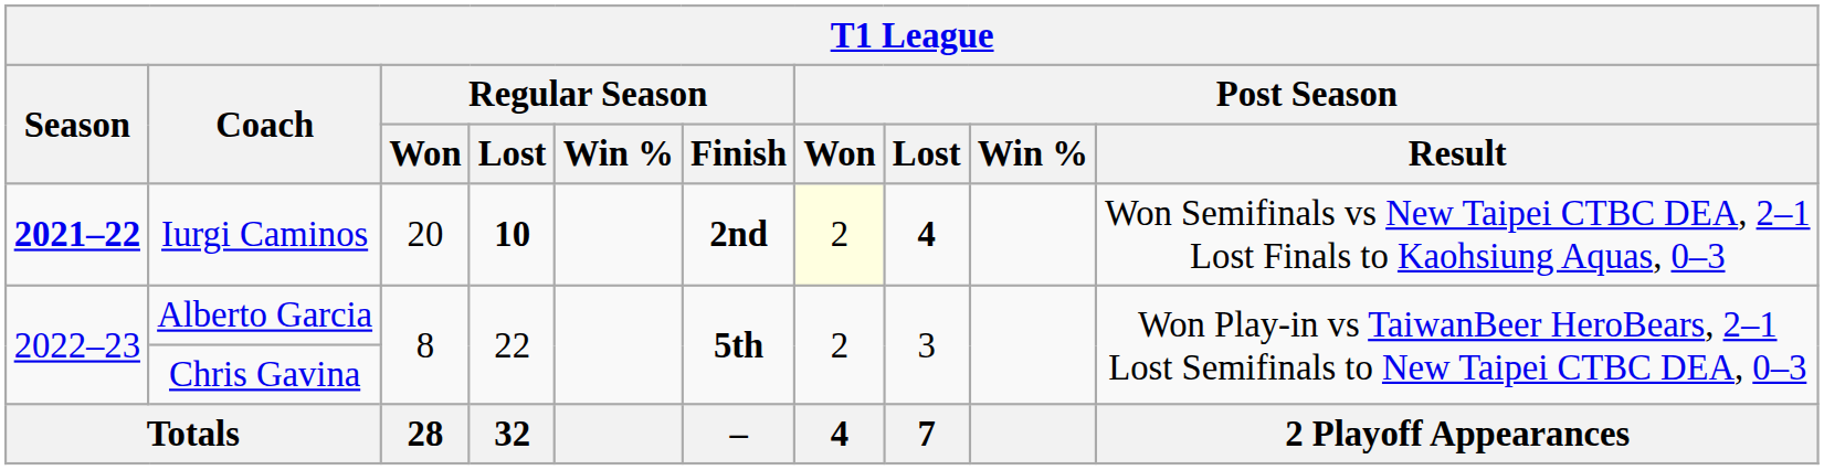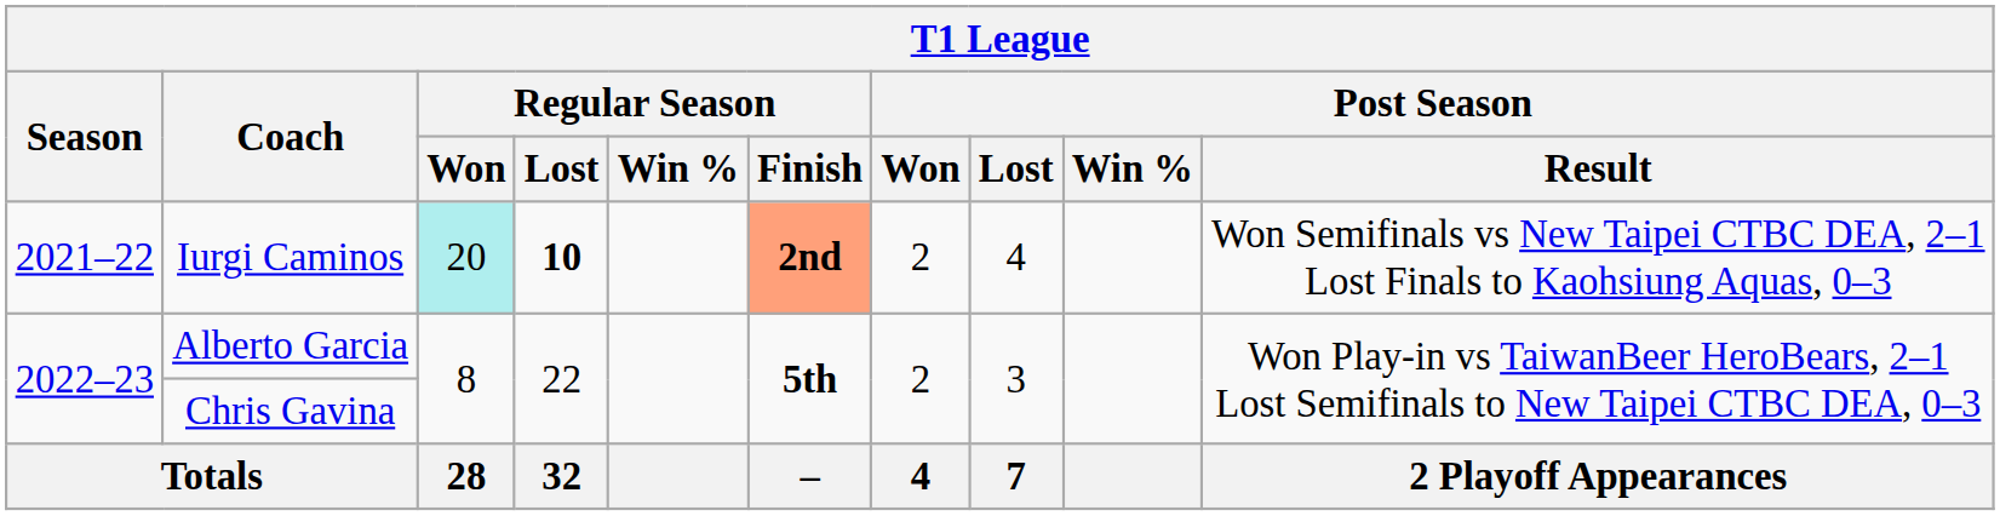Iurgi Caminos | Season: bold -> normal
Iurgi Caminos | Regular Season / Won: no background -> paleturquoise background
Iurgi Caminos | Regular Season / Finish: no background -> lightsalmon background
Iurgi Caminos | Post Season / Won: lightyellow background -> no background
Iurgi Caminos | Post Season / Lost: bold -> normal
